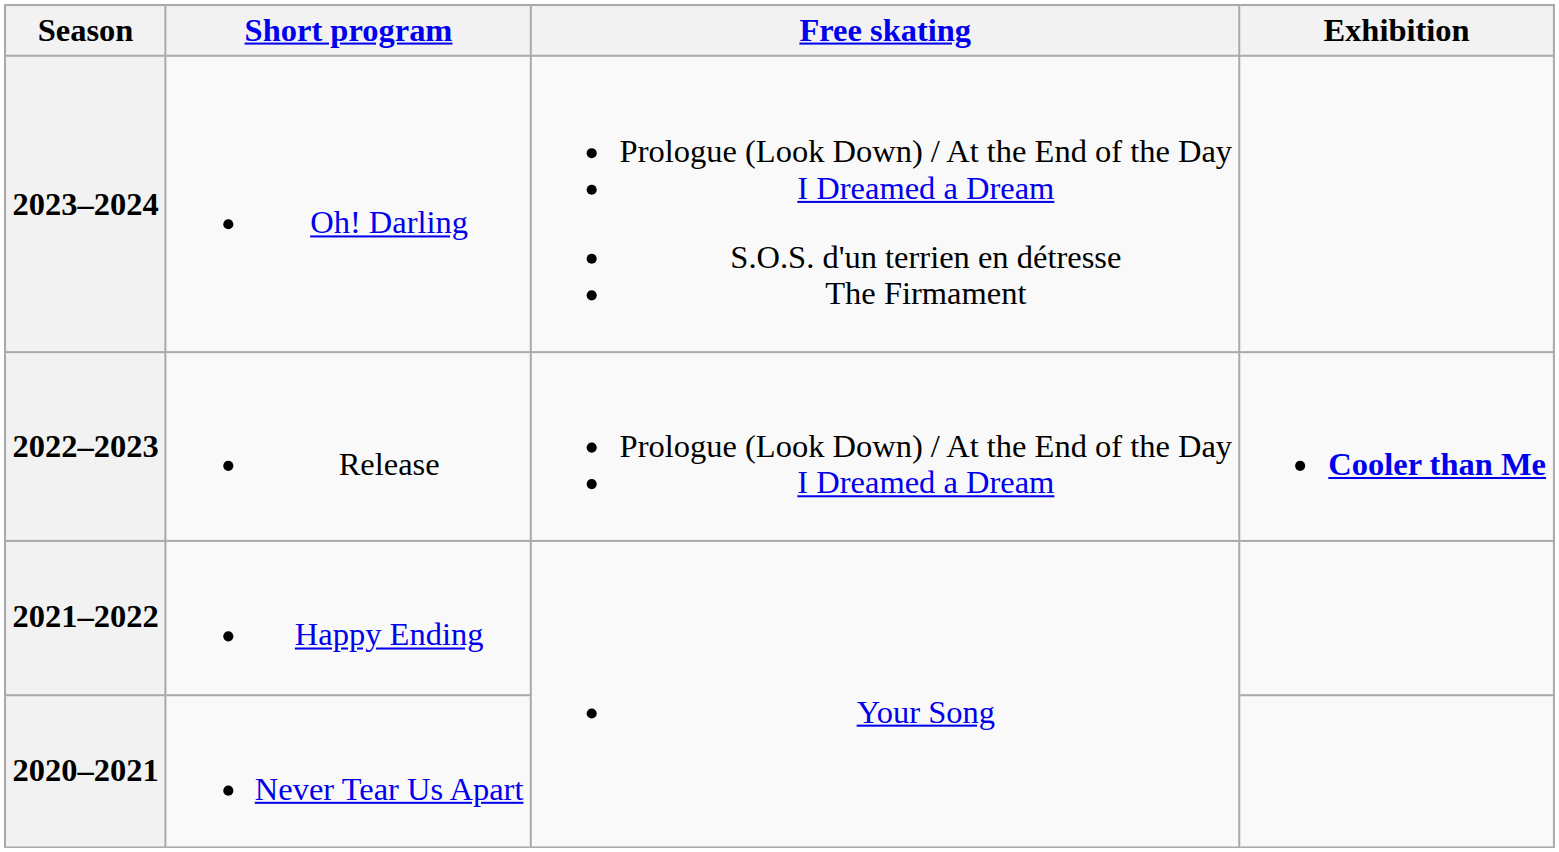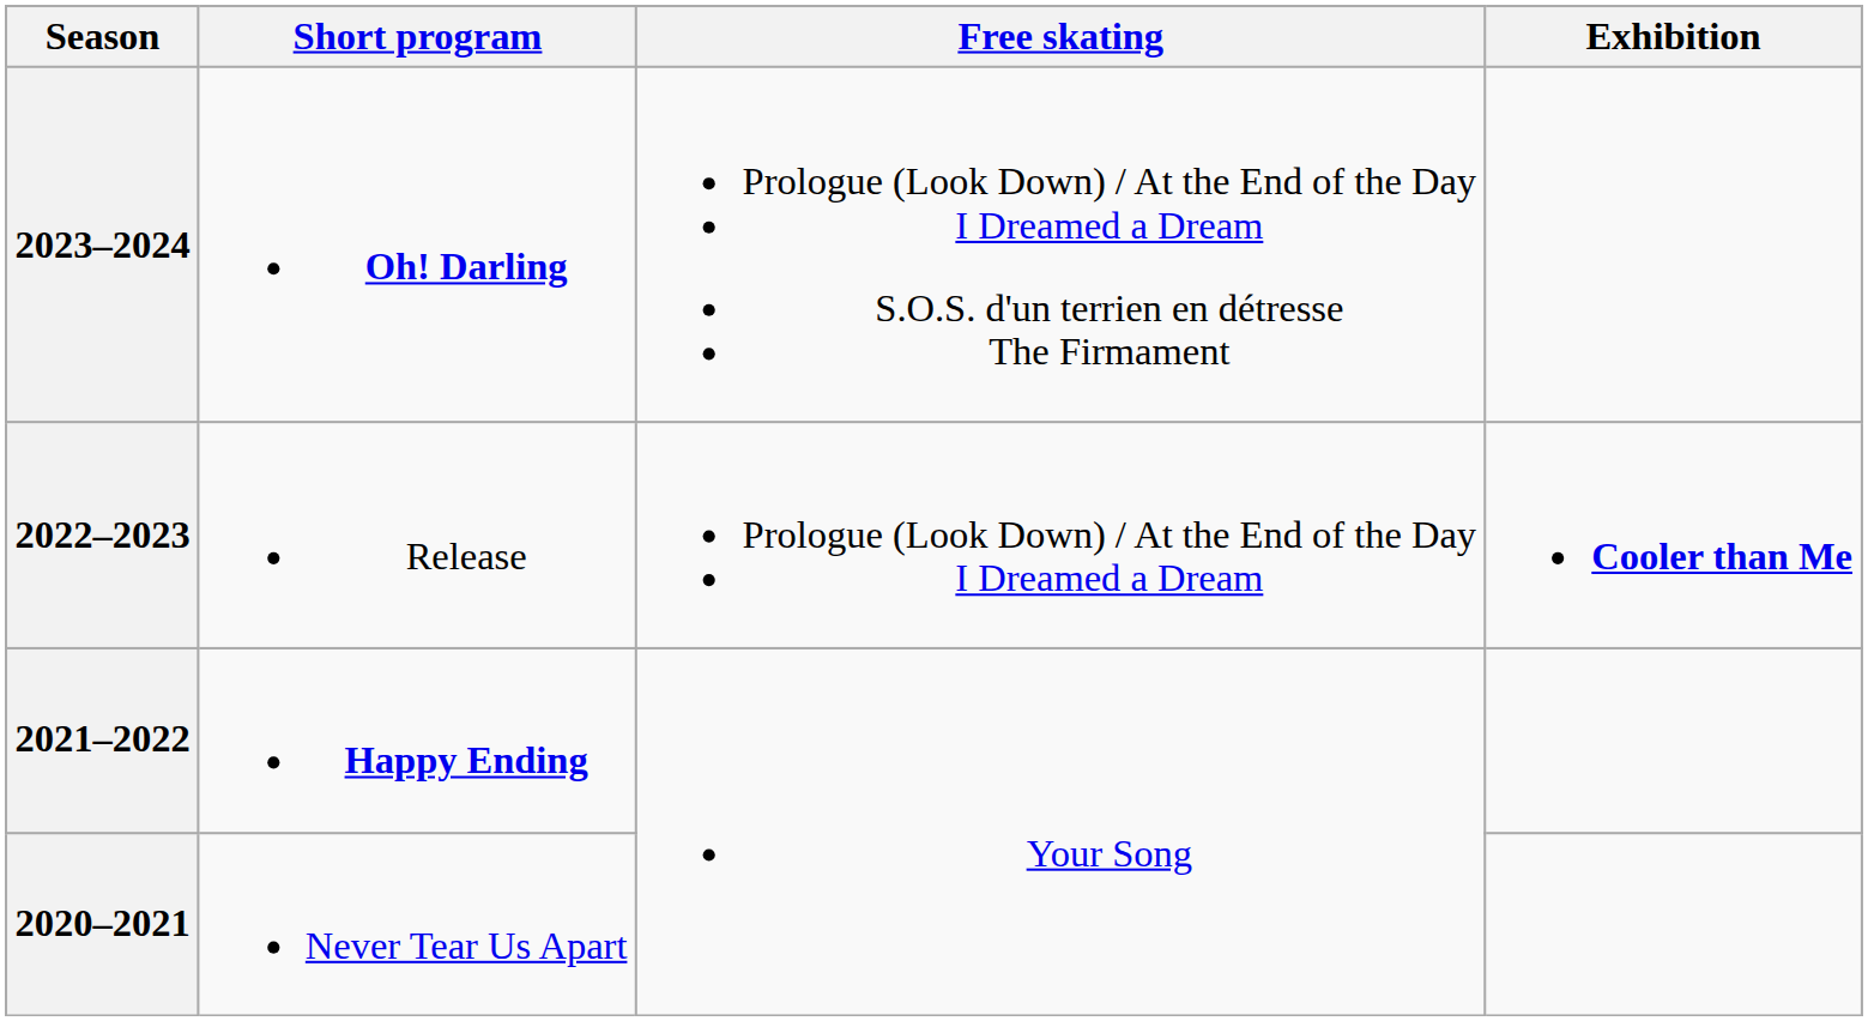2023–2024 | Short program: normal -> bold
2021–2022 | Short program: normal -> bold
